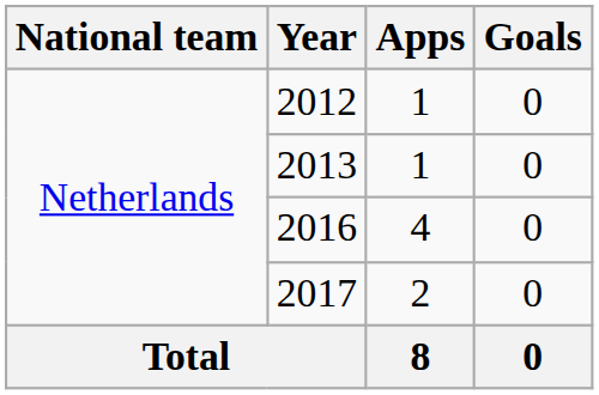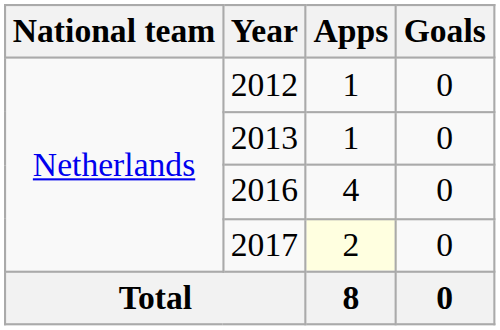2017 | Apps: no background -> lightyellow background
